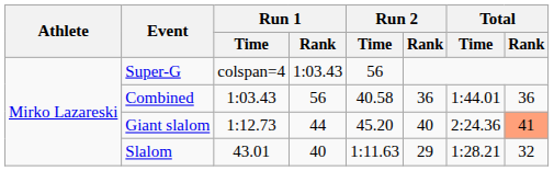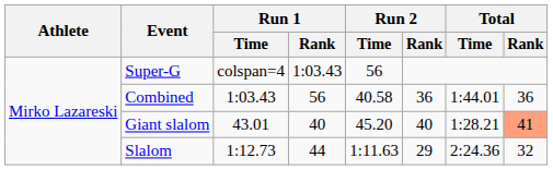Giant slalom | Run 1 / Time: 1:12.73 -> 43.01
Giant slalom | Run 1 / Rank: 44 -> 40
Giant slalom | Total / Time: 2:24.36 -> 1:28.21
Slalom | Run 1 / Time: 43.01 -> 1:12.73
Slalom | Run 1 / Rank: 40 -> 44
Slalom | Total / Time: 1:28.21 -> 2:24.36
